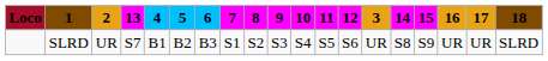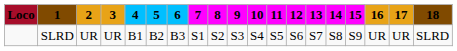columns swapped: 3 <-> 13
